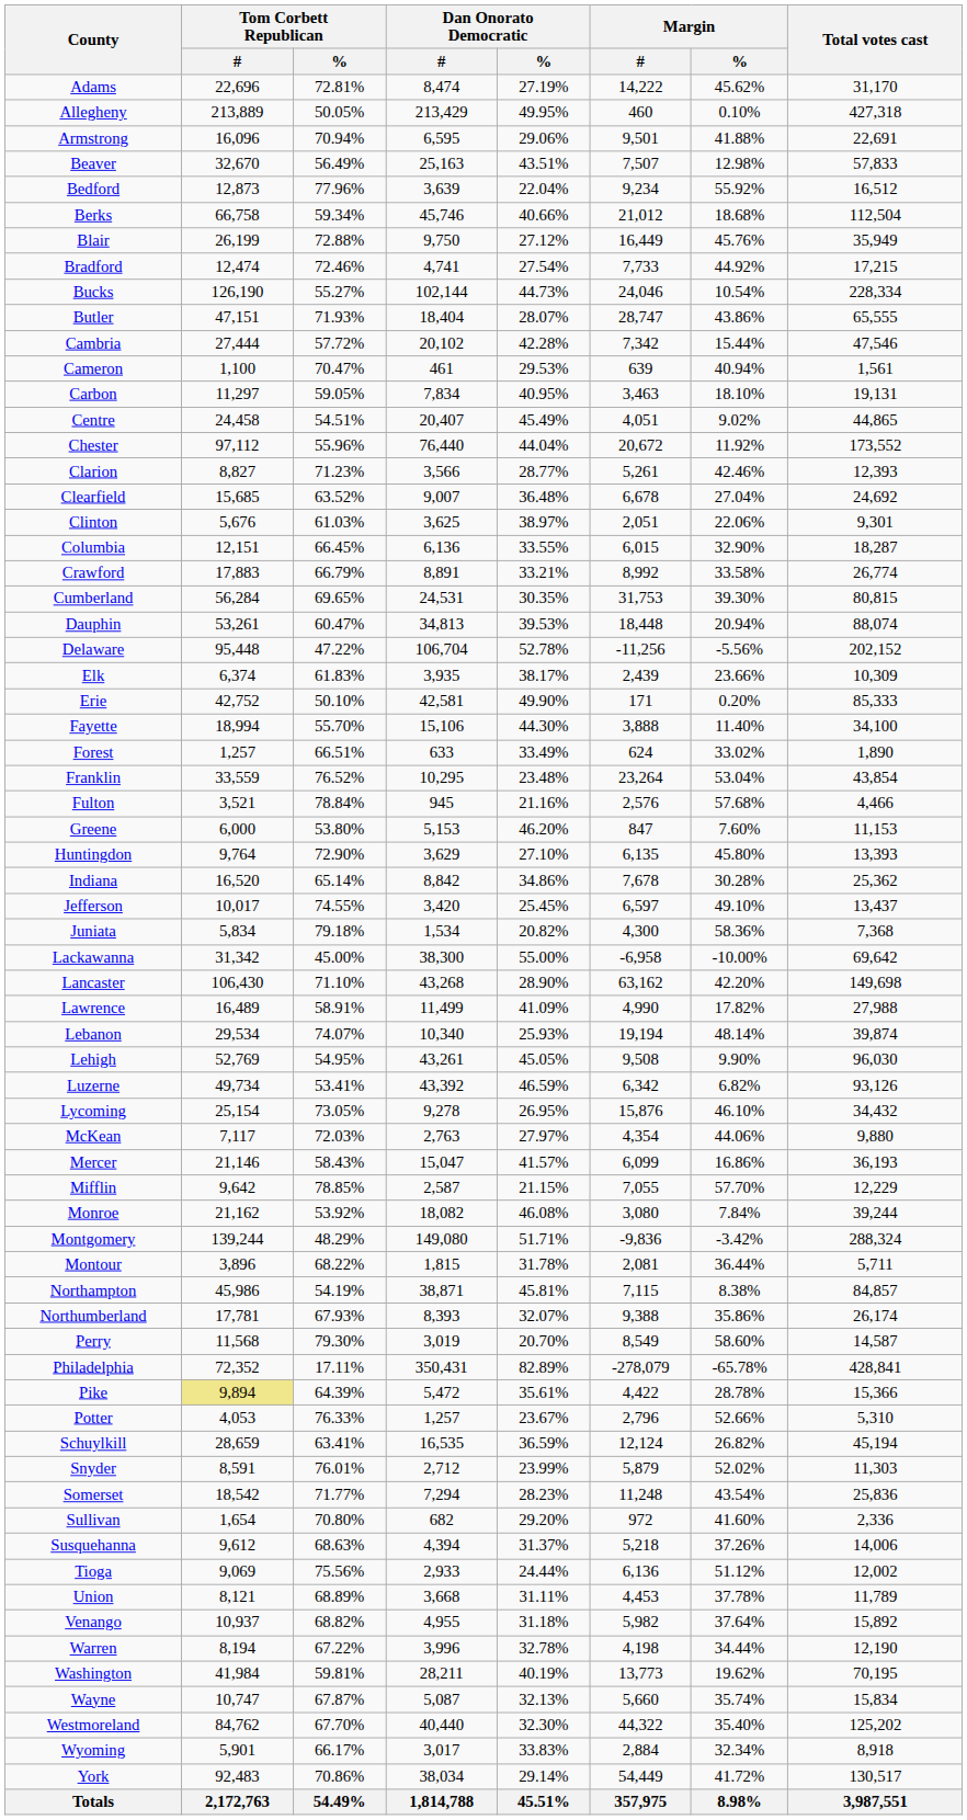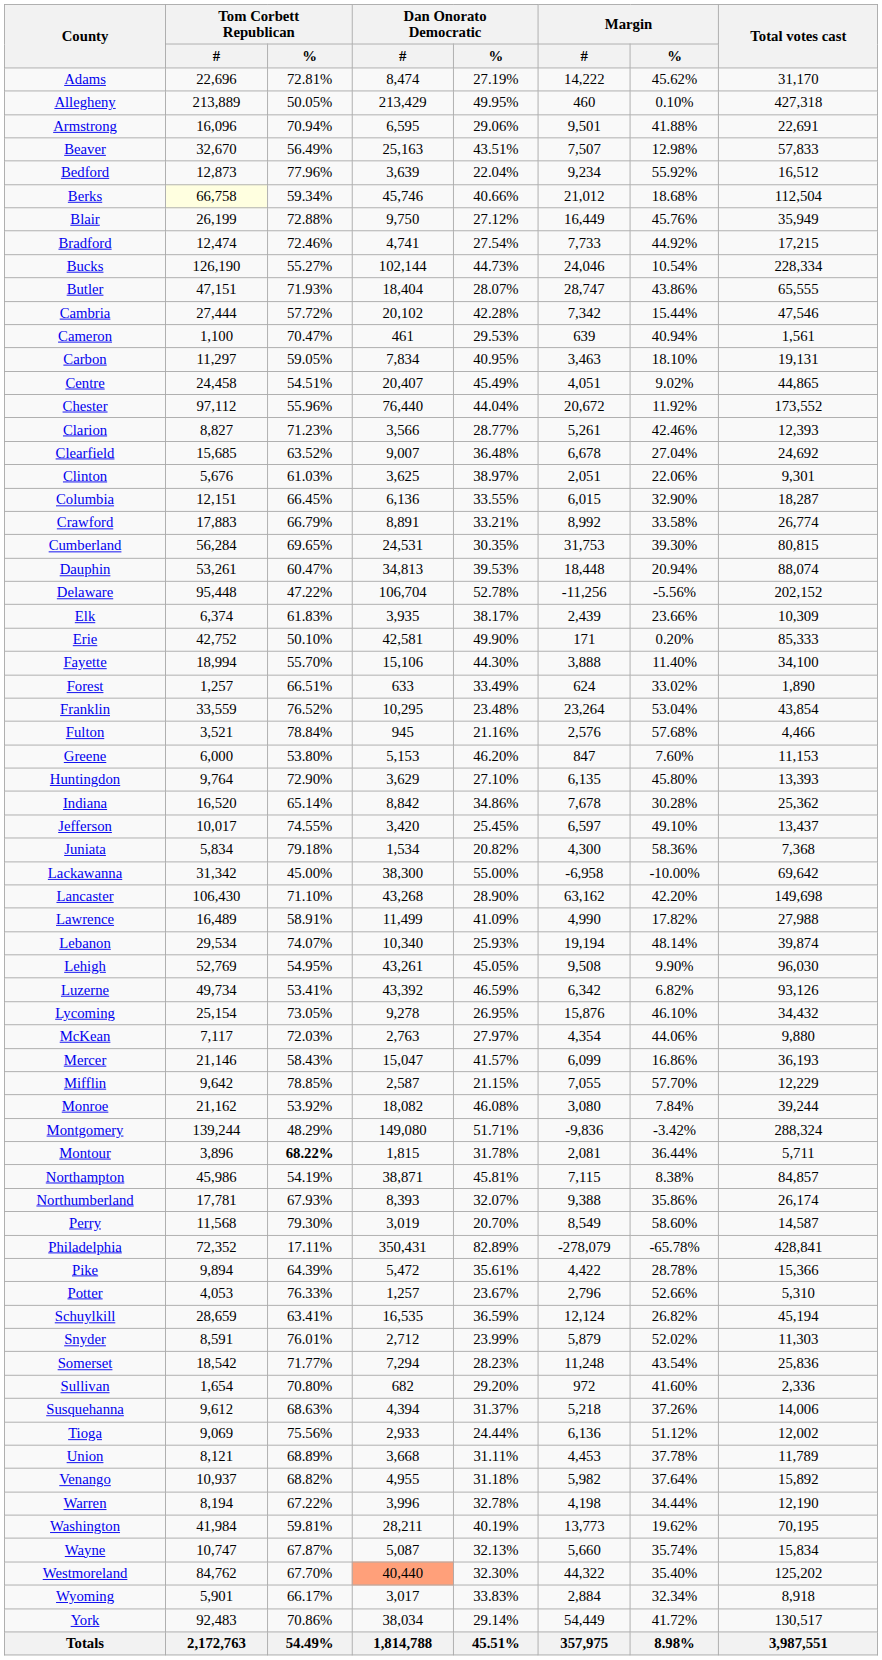Berks | Tom Corbett Republican / #: no background -> lightyellow background
Montour | Tom Corbett Republican / %: normal -> bold
Pike | Tom Corbett Republican / #: khaki background -> no background
Westmoreland | Dan Onorato Democratic / #: no background -> lightsalmon background
